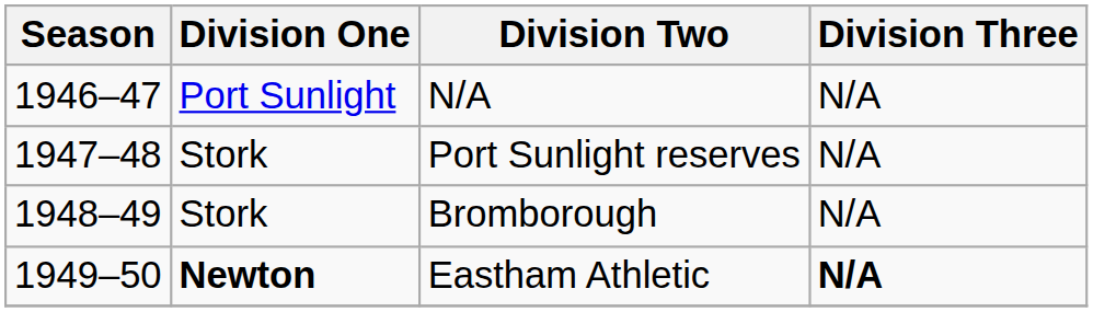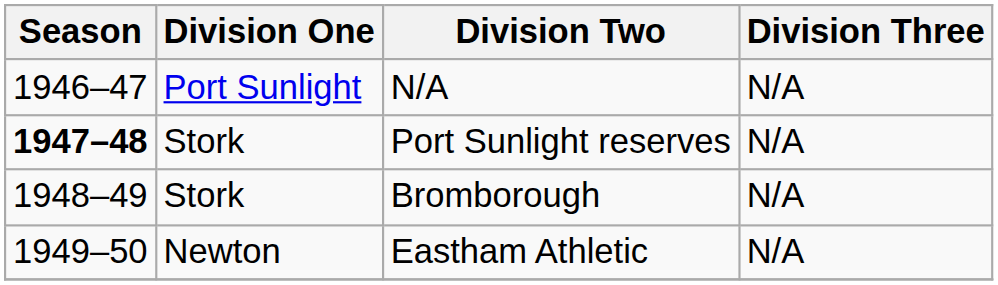Port Sunlight reserves | Season: normal -> bold
Eastham Athletic | Division One: bold -> normal
Eastham Athletic | Division Three: bold -> normal
